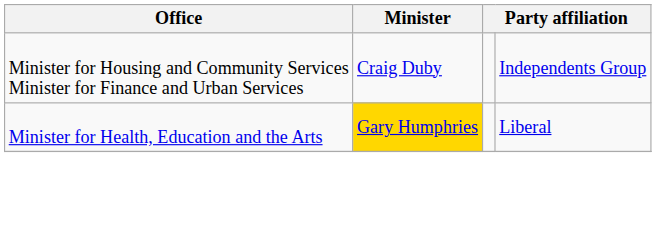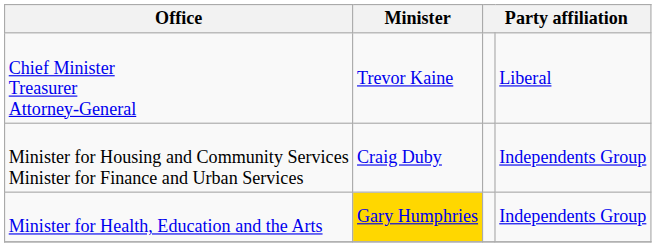+ row: Chief Minister Treasurer Attorney-General | Trevor Kaine | Liberal
Minister for Health, Education and the Arts | column 4: Liberal -> Independents Group
